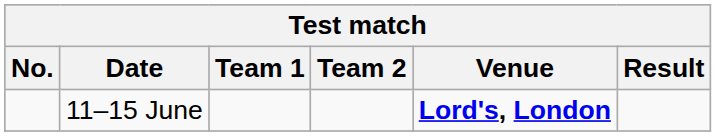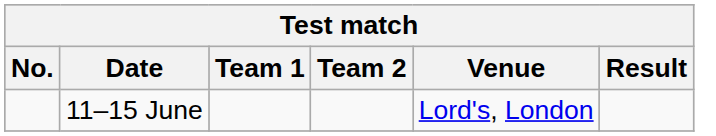11–15 June | Venue: bold -> normal
